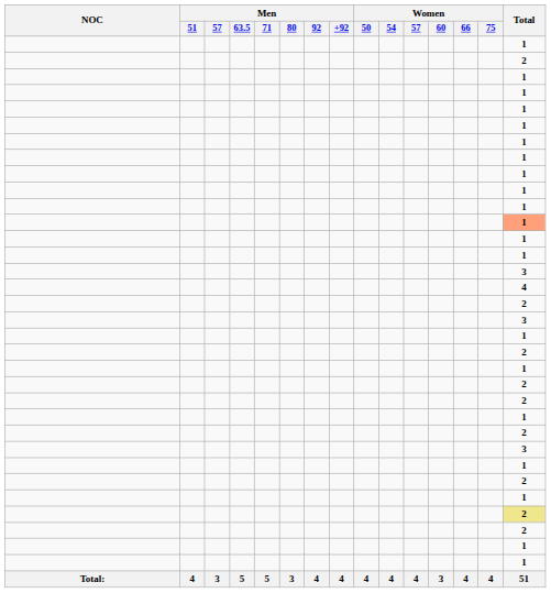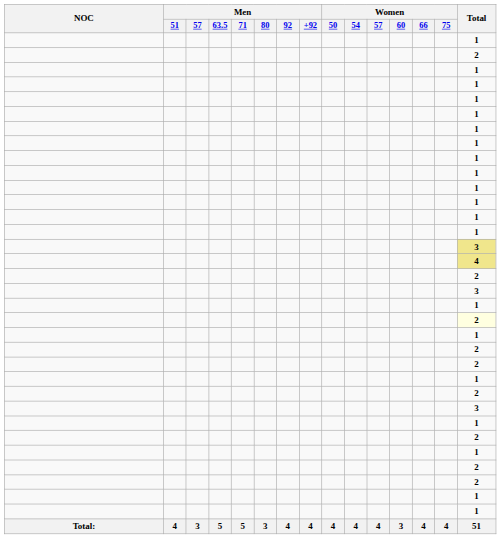row 14 | Total: lightsalmon background -> no background
row 17 | Total: no background -> khaki background
row 18 | Total: no background -> khaki background
row 22 | Total: no background -> lightyellow background
row 32 | Total: khaki background -> no background
